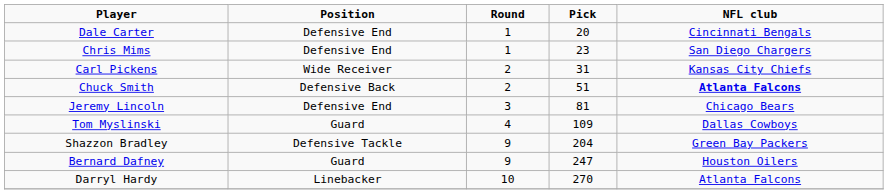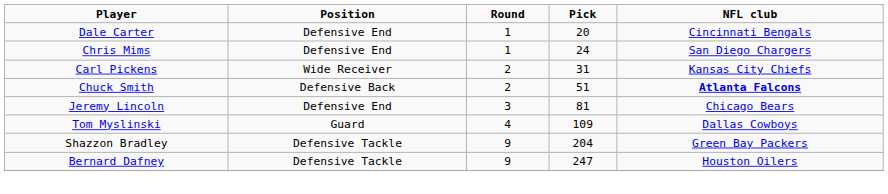Chris Mims | Pick: 23 -> 24
Bernard Dafney | Position: Guard -> Defensive Tackle
- row: Darryl Hardy | Linebacker | 10 | 270 | Atlanta Falcons
